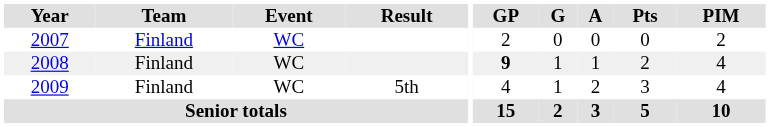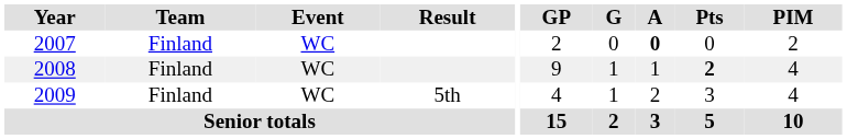2007 | A: normal -> bold
2008 | GP: bold -> normal
2008 | Pts: normal -> bold
